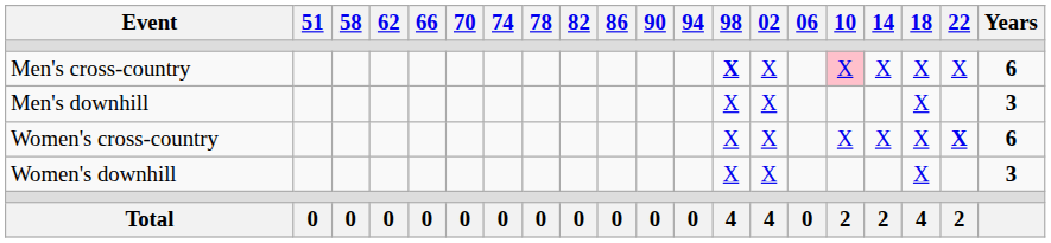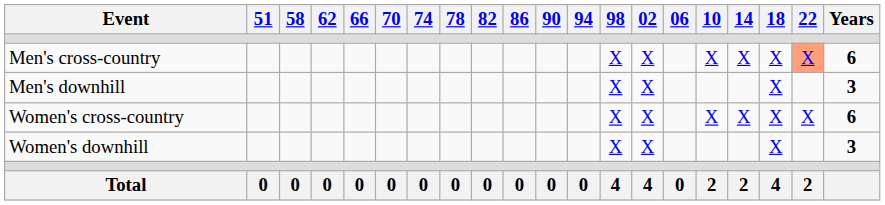Men's cross-country | 98: bold -> normal
Men's cross-country | 10: pink background -> no background
Men's cross-country | 22: no background -> lightsalmon background
Women's cross-country | 22: bold -> normal
